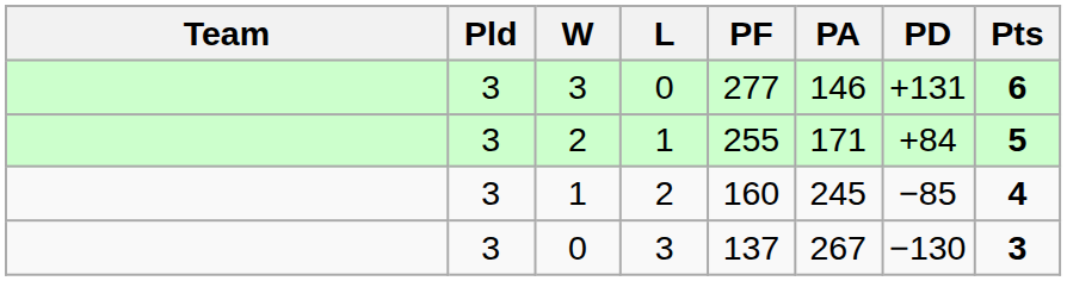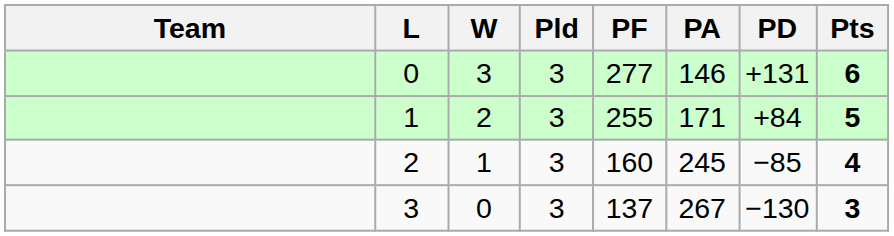columns swapped: Pld <-> L
